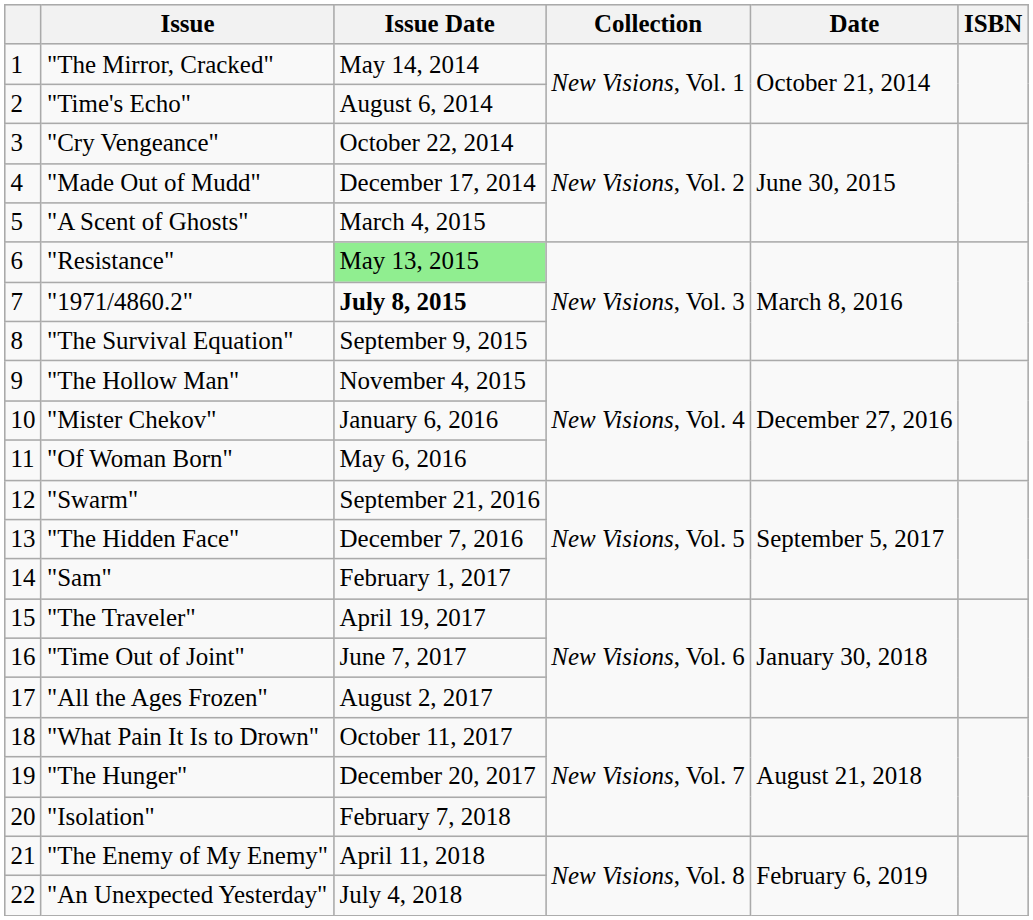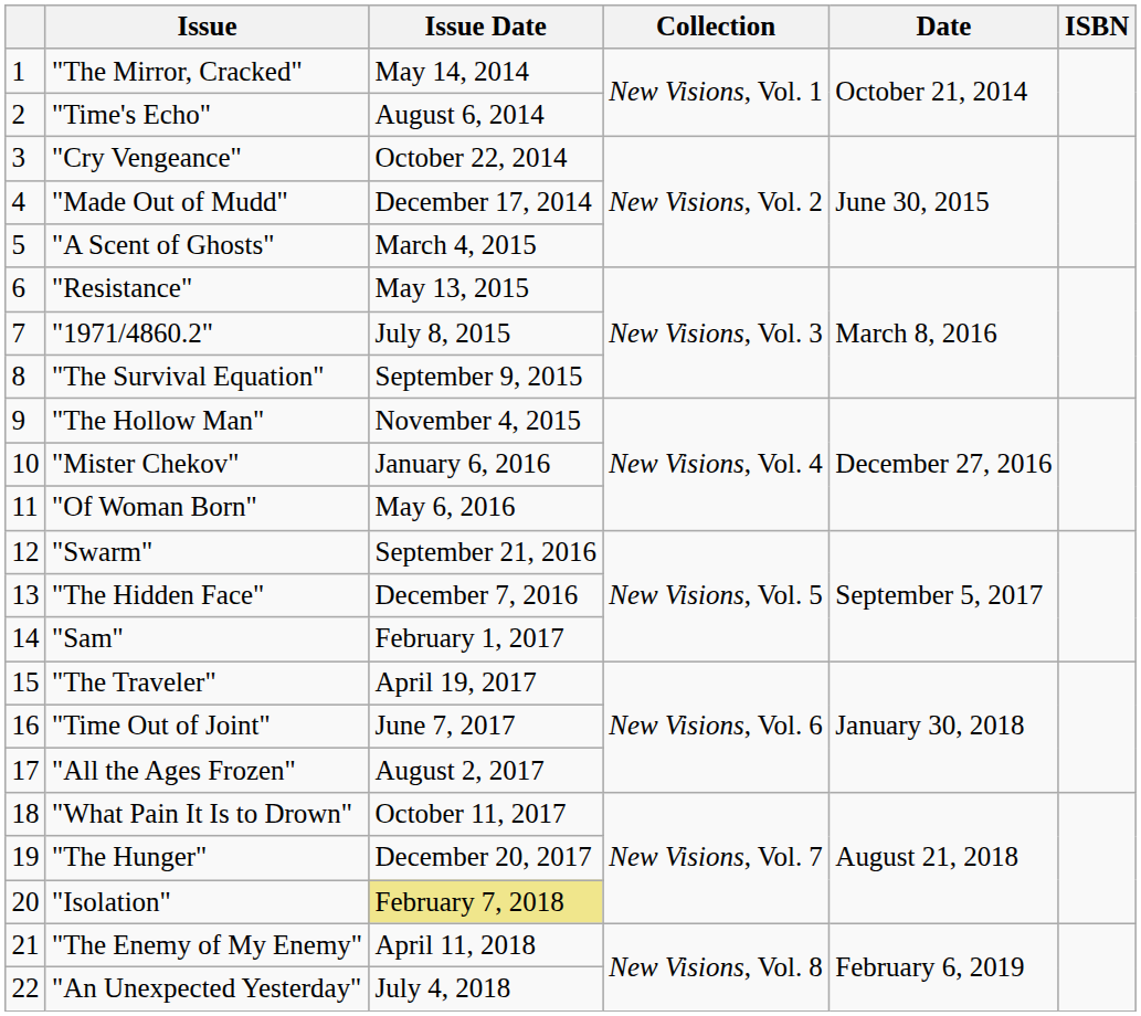"Resistance" | Issue Date: lightgreen background -> no background
"1971/4860.2" | Issue Date: bold -> normal
"Isolation" | Issue Date: no background -> khaki background
